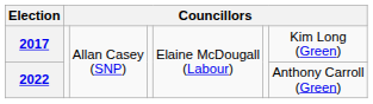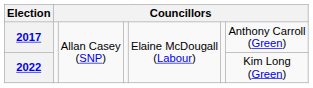2017 | column 7: Kim Long (Green) -> Anthony Carroll (Green)
2022 | column 7: Anthony Carroll (Green) -> Kim Long (Green)
